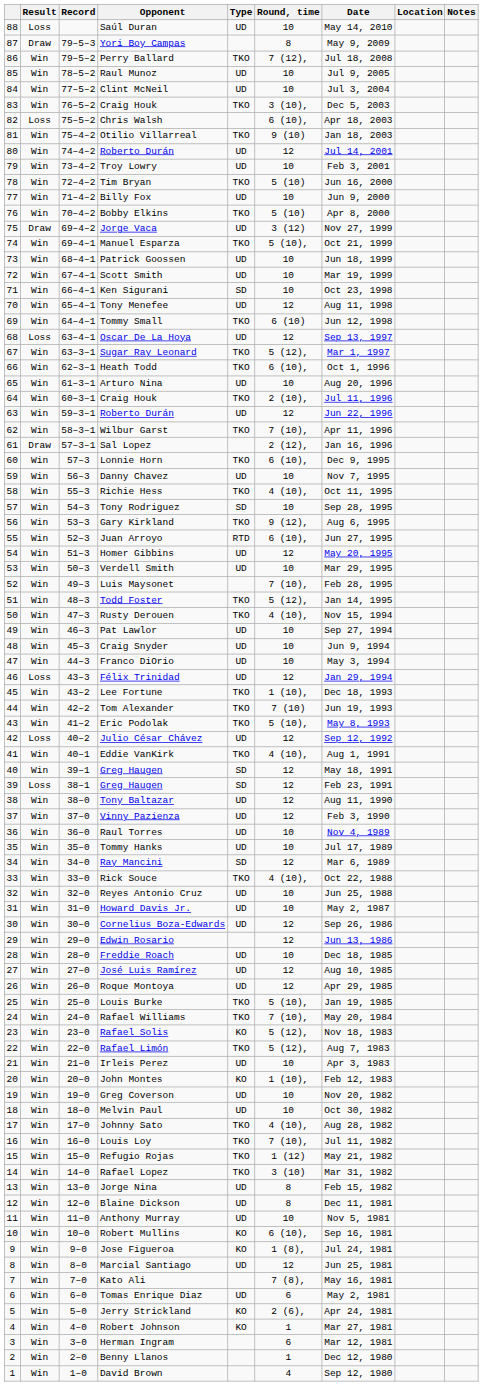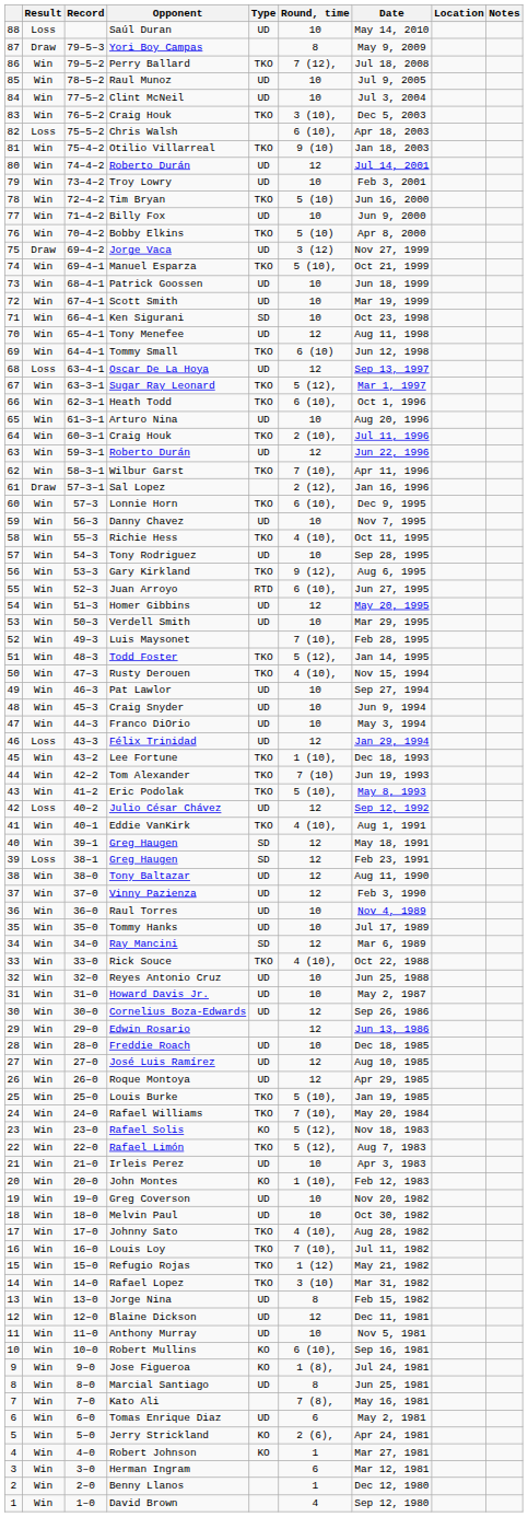Tony Rodriguez | Type: SD -> UD
Blaine Dickson | Round, time: 8 -> 12
Marcial Santiago | Round, time: 12 -> 8
